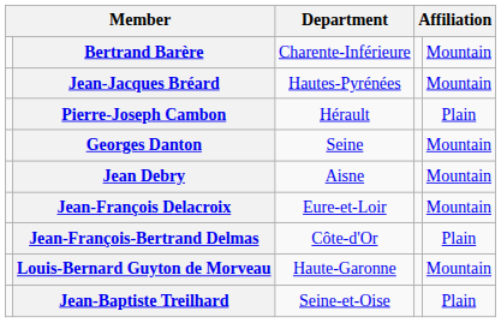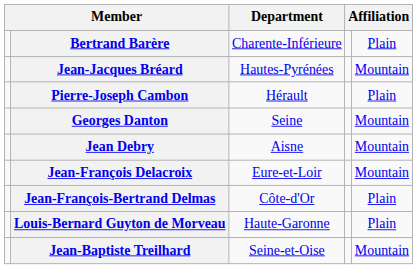Bertrand Barère | column 5: Mountain -> Plain
Louis-Bernard Guyton de Morveau | column 5: Mountain -> Plain
Jean-Baptiste Treilhard | column 5: Plain -> Mountain
